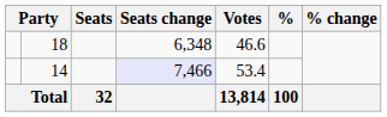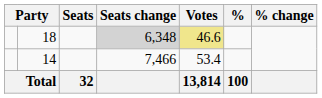18 | Seats change: no background -> lightgrey background
18 | Votes: no background -> khaki background
14 | Seats change: lavender background -> no background
